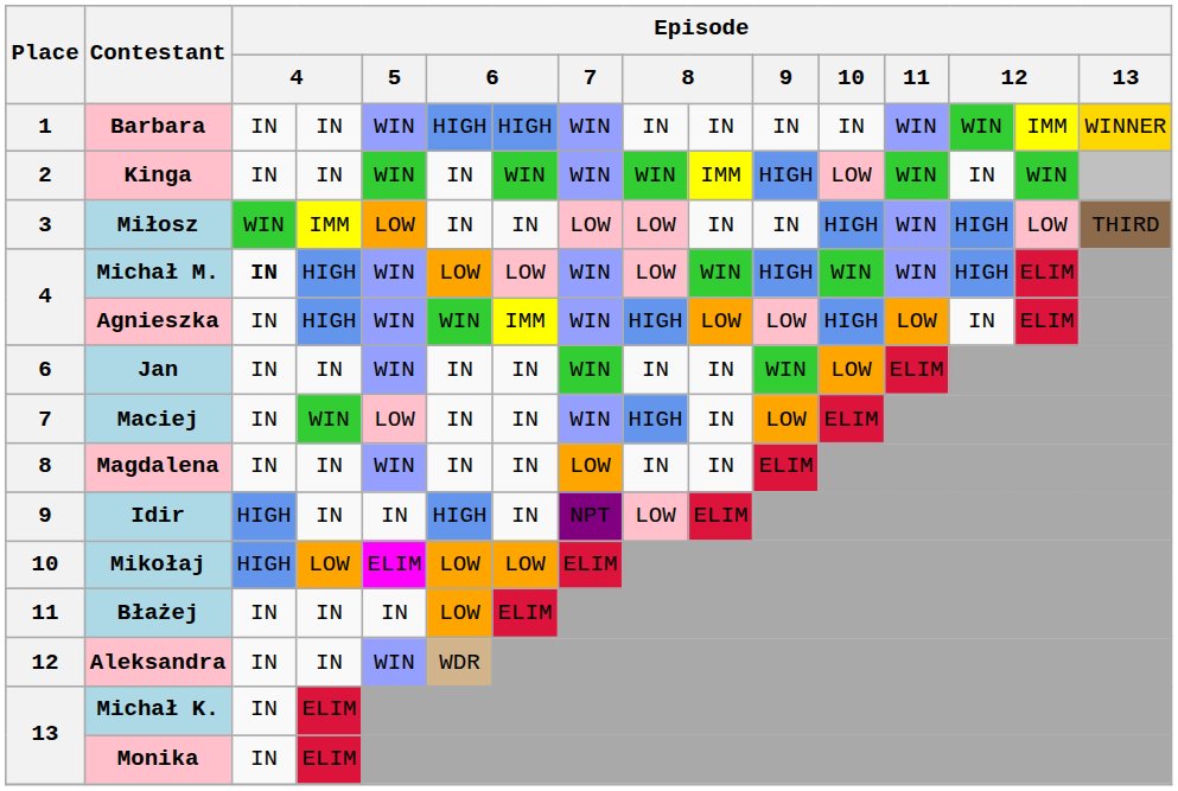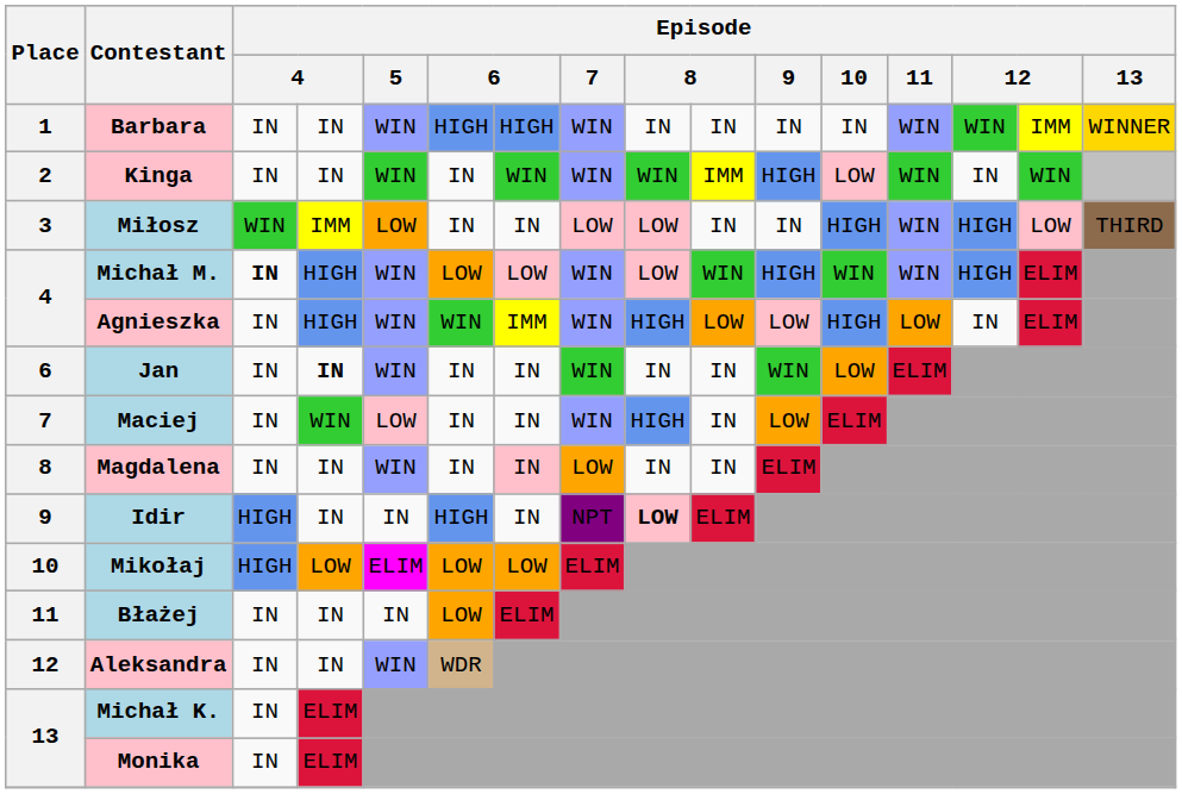Jan | column 4: normal -> bold
Magdalena | column 7: no background -> pink background
Idir | column 9: normal -> bold
